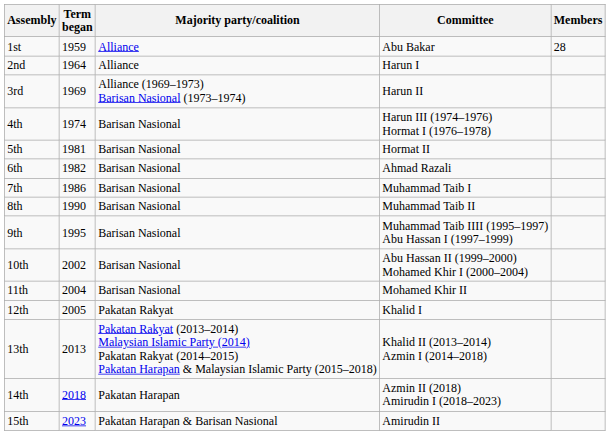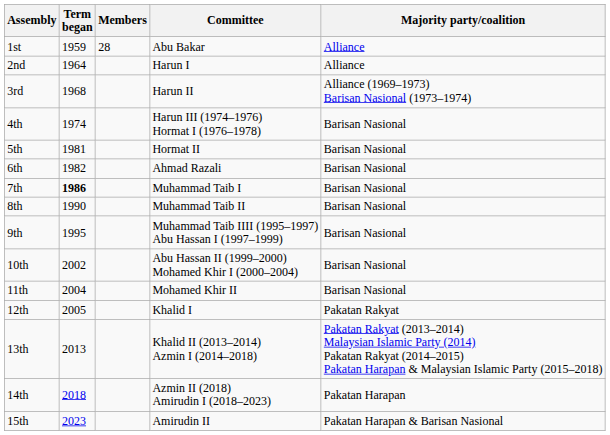columns swapped: Members <-> Majority party/coalition
3rd | Term began: 1969 -> 1968
7th | Term began: normal -> bold
